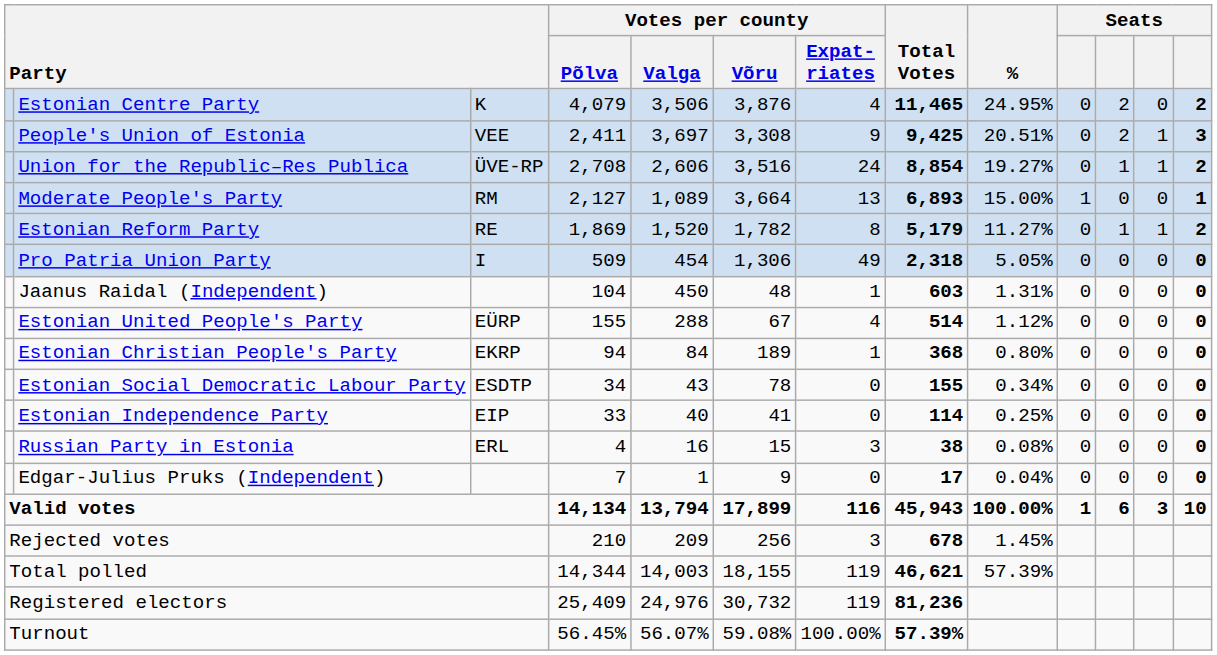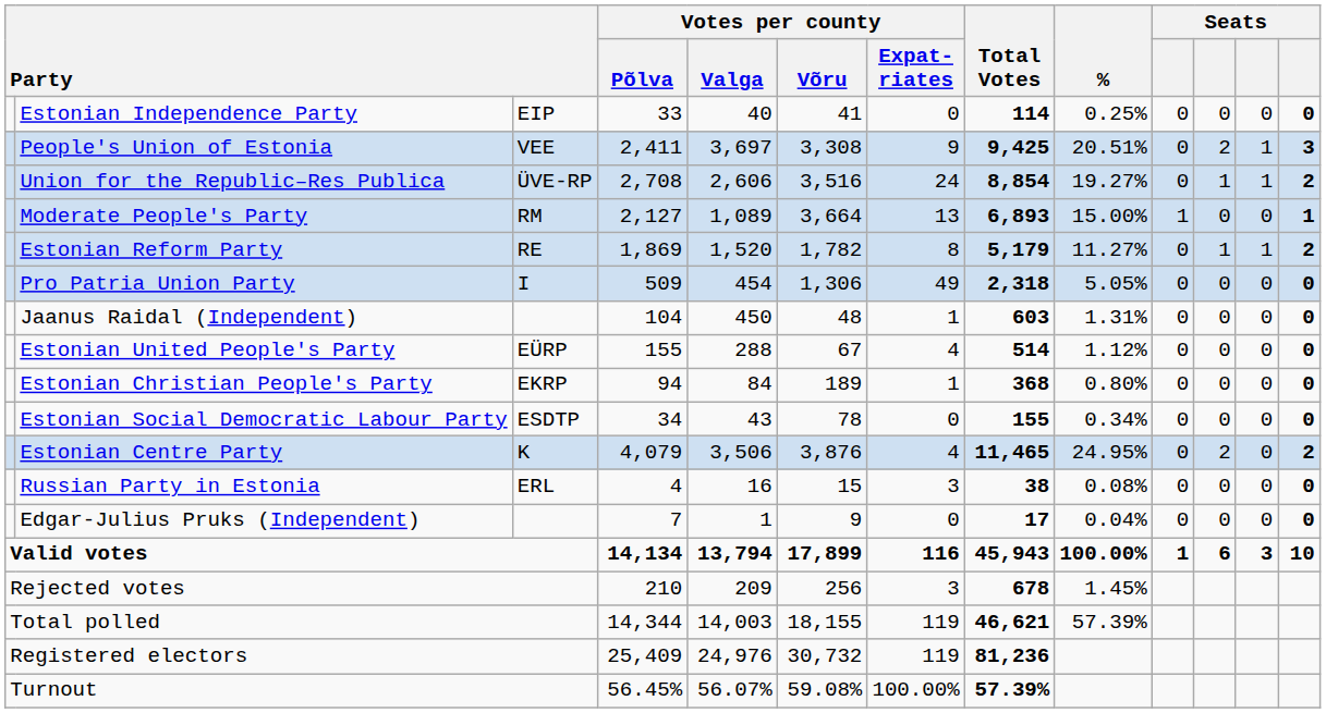rows swapped: Estonian Centre Party <-> Estonian Independence Party
